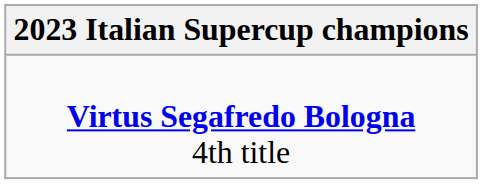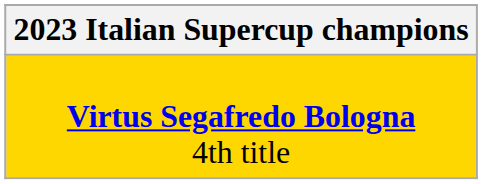row 2 | column 1: no background -> gold background
